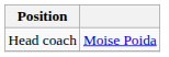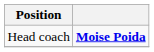Head coach | column 2: normal -> bold
